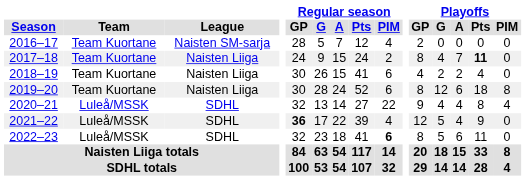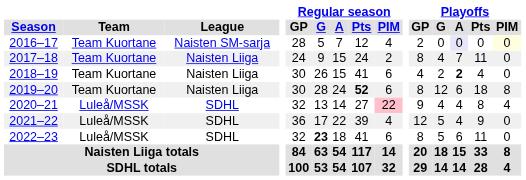2016–17 | Playoffs / A: no background -> lavender background
2016–17 | Playoffs / PIM: no background -> lightyellow background
2017–18 | Playoffs / Pts: bold -> normal
2018–19 | Playoffs / A: normal -> bold
2019–20 | Regular season / Pts: normal -> bold
2020–21 | Regular season / PIM: no background -> pink background
2021–22 | Regular season / GP: bold -> normal
2022–23 | Regular season / G: normal -> bold
2022–23 | Regular season / PIM: bold -> normal
